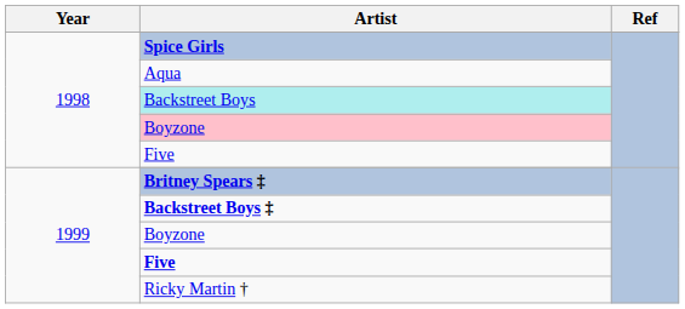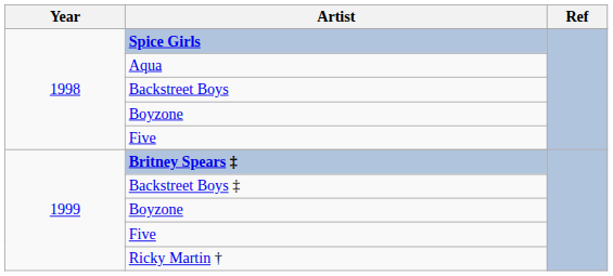Backstreet Boys | Artist: paleturquoise background -> no background
1998 / Boyzone | Artist: pink background -> no background
Backstreet Boys ‡ | Artist: bold -> normal
1999 / Five | Artist: bold -> normal
